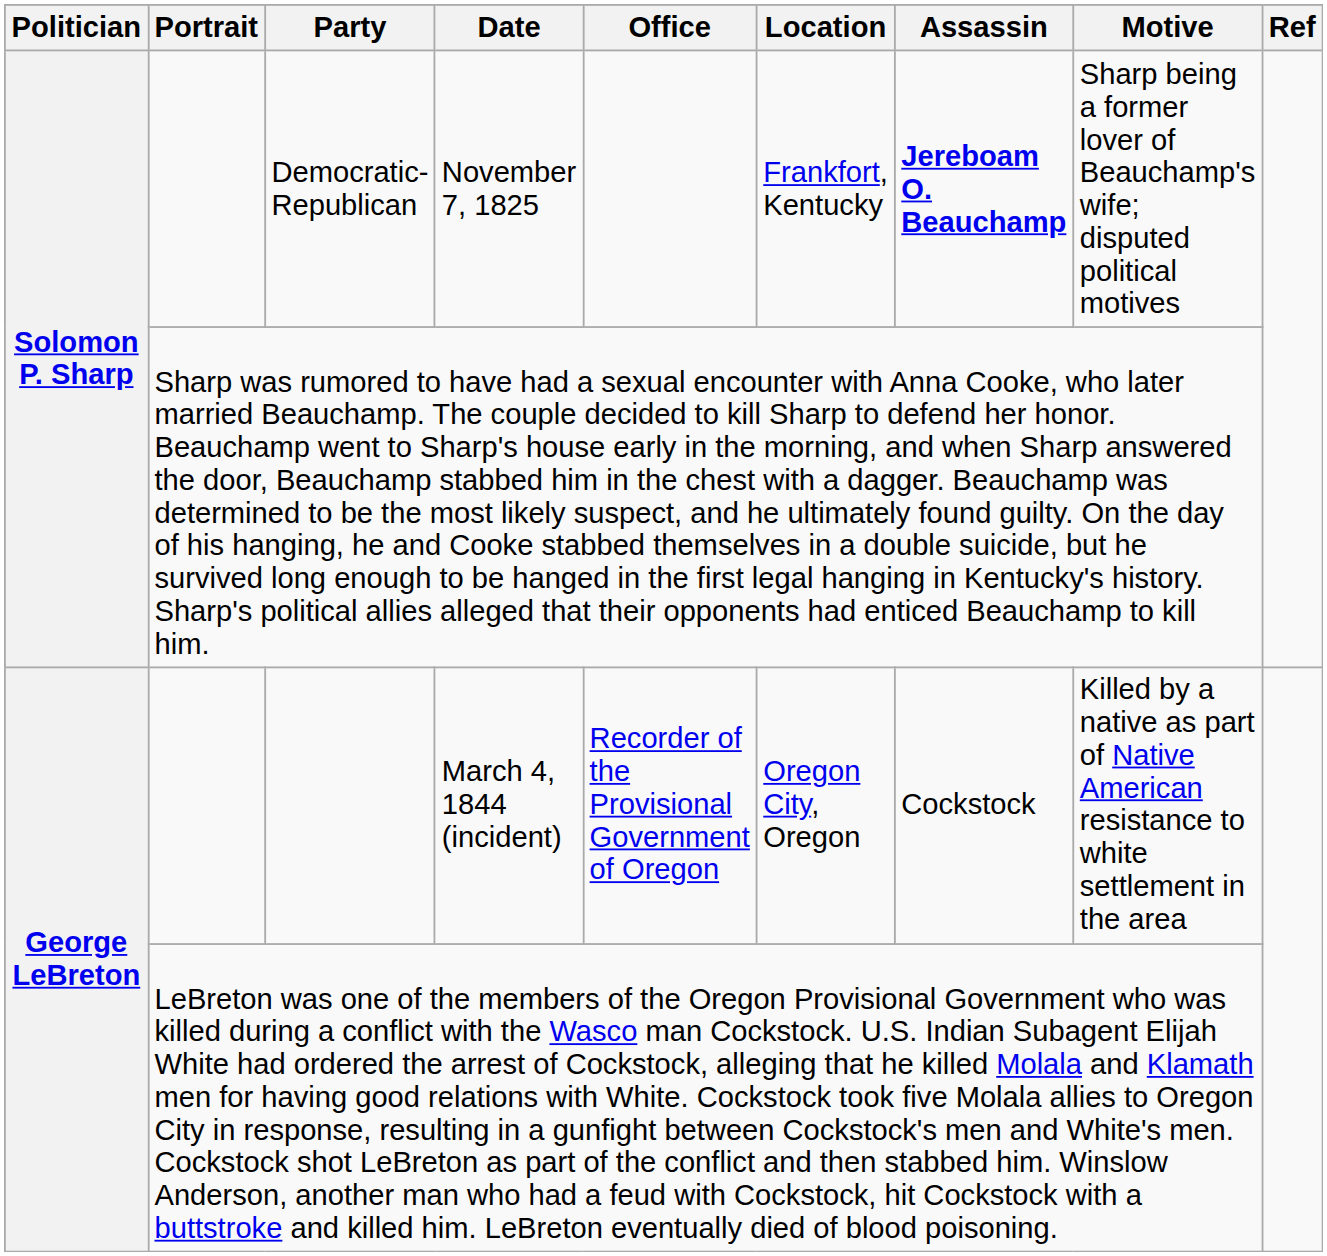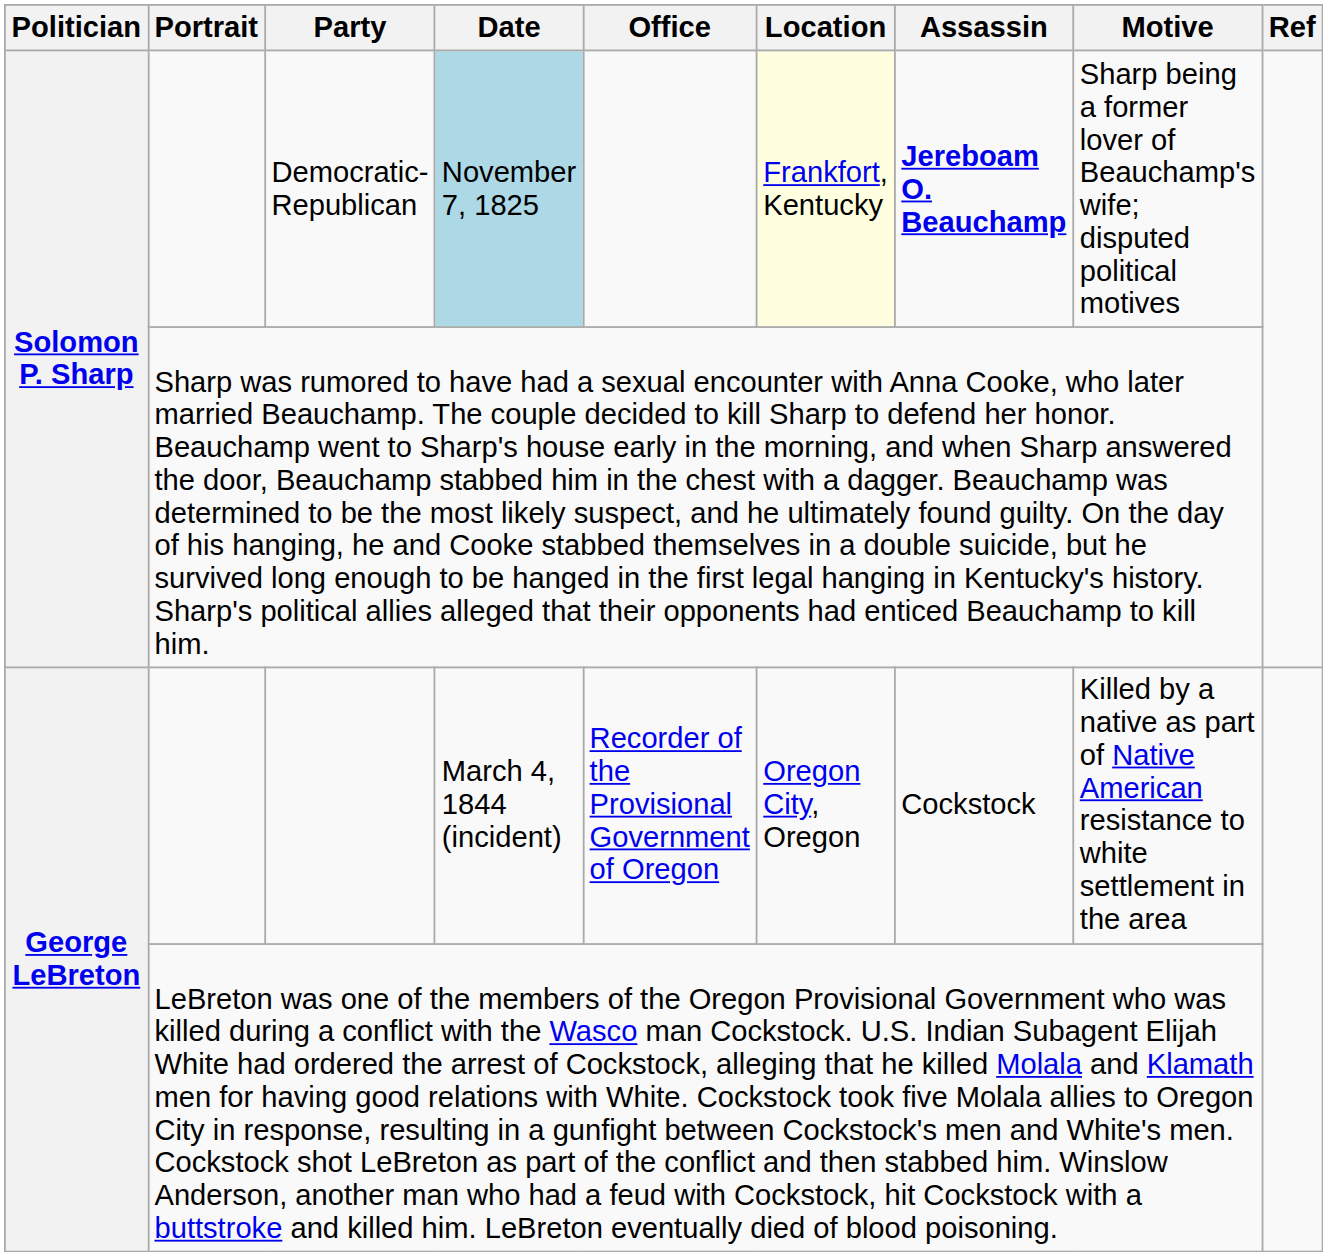Democratic-Republican | Date: no background -> lightblue background
Democratic-Republican | Location: no background -> lightyellow background
